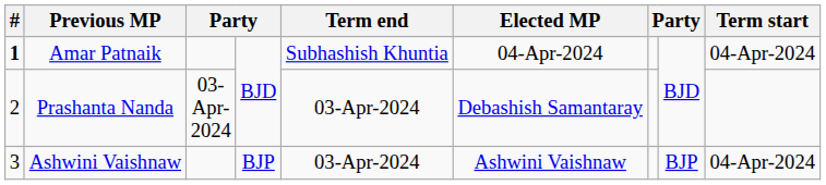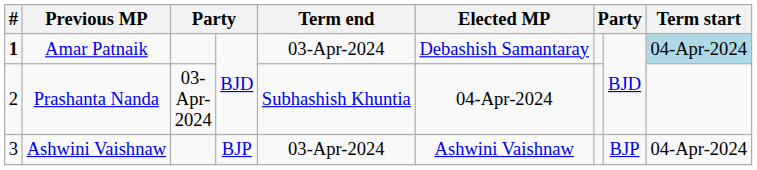Amar Patnaik | Term end: Subhashish Khuntia -> 03-Apr-2024
Amar Patnaik | Elected MP: 04-Apr-2024 -> Debashish Samantaray
Amar Patnaik | Term start: no background -> lightblue background
Prashanta Nanda | Term end: 03-Apr-2024 -> Subhashish Khuntia
Prashanta Nanda | Elected MP: Debashish Samantaray -> 04-Apr-2024
